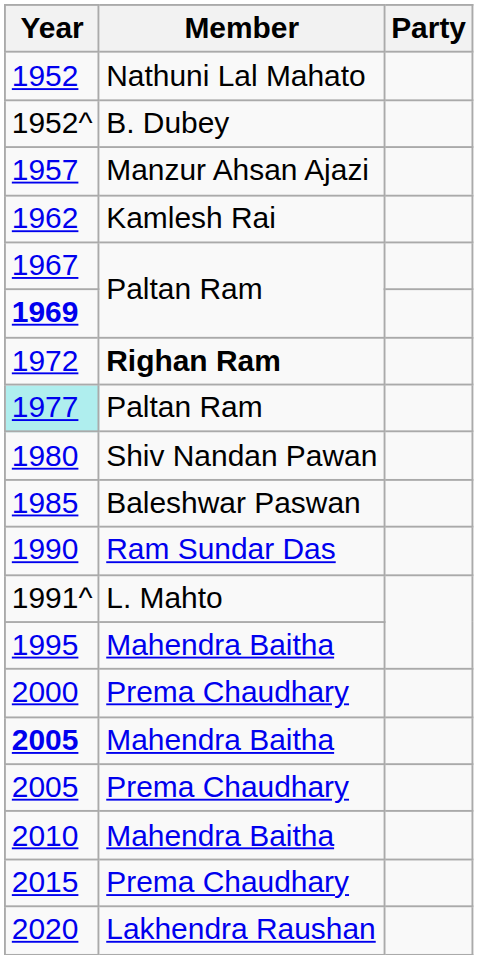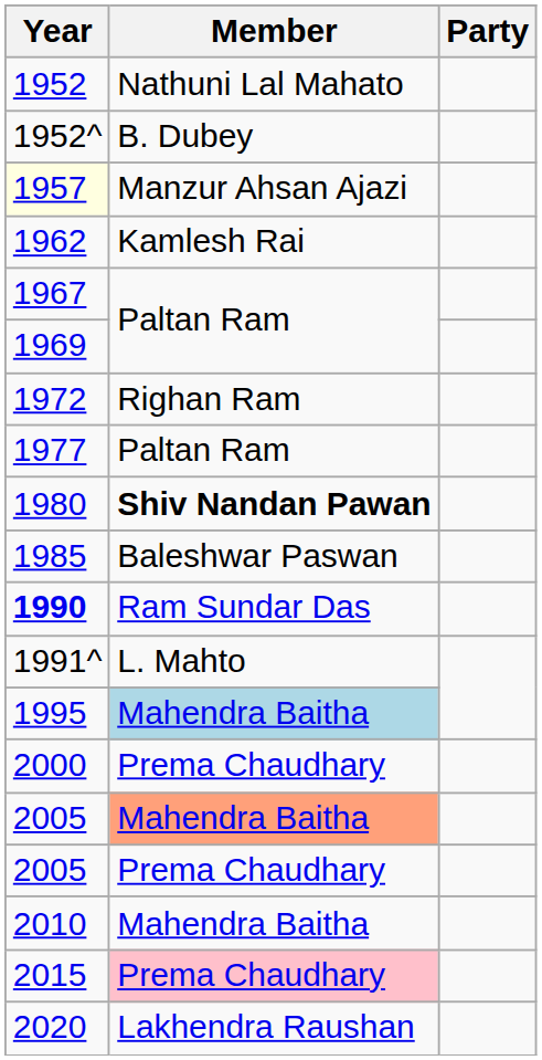1957 | Year: no background -> lightyellow background
1969 | Year: bold -> normal
1972 | Member: bold -> normal
1977 | Year: paleturquoise background -> no background
1980 | Member: normal -> bold
1990 | Year: normal -> bold
1995 | Member: no background -> lightblue background
2005 / Mahendra Baitha | Year: bold -> normal
2005 / Mahendra Baitha | Member: no background -> lightsalmon background
2015 | Member: no background -> pink background
